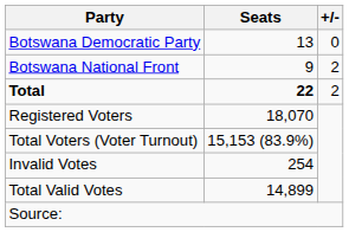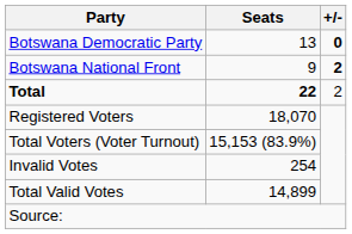Botswana Democratic Party | +/-: normal -> bold
Botswana National Front | +/-: normal -> bold
